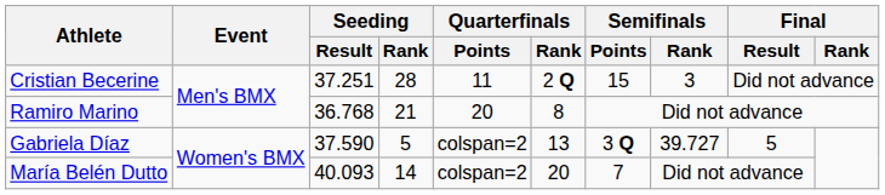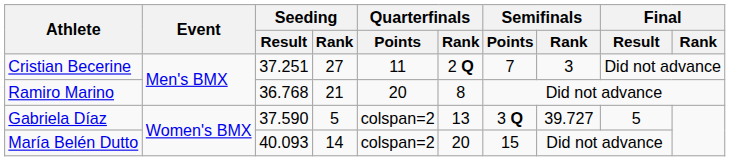Cristian Becerine | Seeding / Rank: 28 -> 27
Cristian Becerine | Semifinals / Points: 15 -> 7
María Belén Dutto | Semifinals / Points: 7 -> 15
